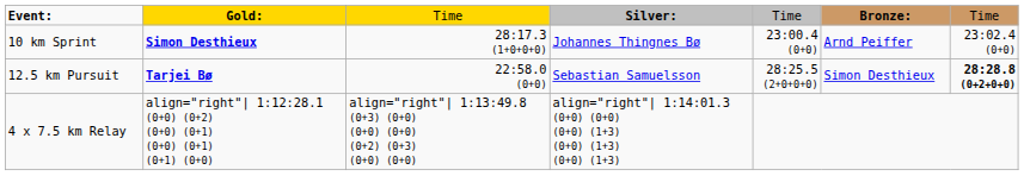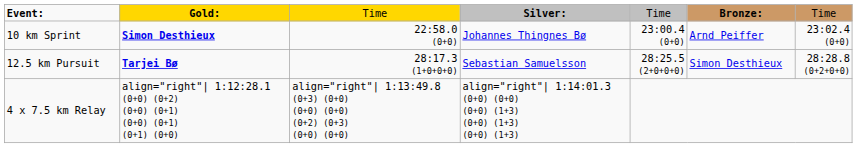10 km Sprint | column 3: 28:17.3 (1+0+0+0) -> 22:58.0 (0+0)
12.5 km Pursuit | column 3: 22:58.0 (0+0) -> 28:17.3 (1+0+0+0)
12.5 km Pursuit | column 7: bold -> normal
